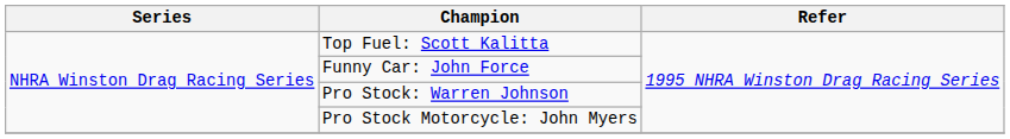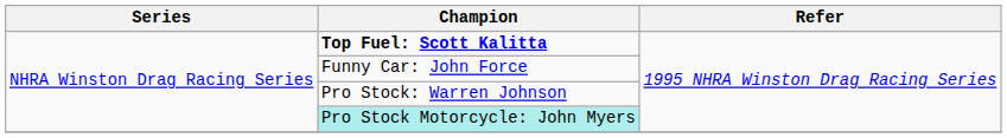Top Fuel: Scott Kalitta | Champion: normal -> bold
Pro Stock Motorcycle: John Myers | Champion: no background -> paleturquoise background
